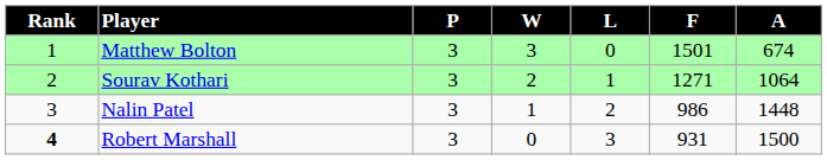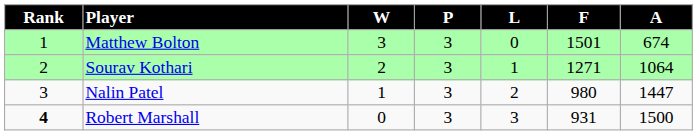columns swapped: P <-> W
Nalin Patel | F: 986 -> 980
Nalin Patel | A: 1448 -> 1447
